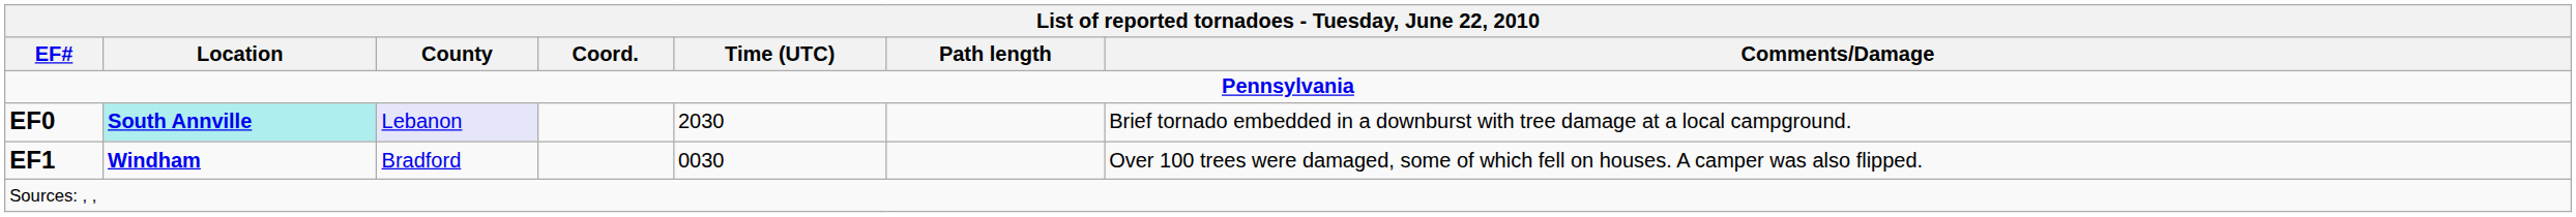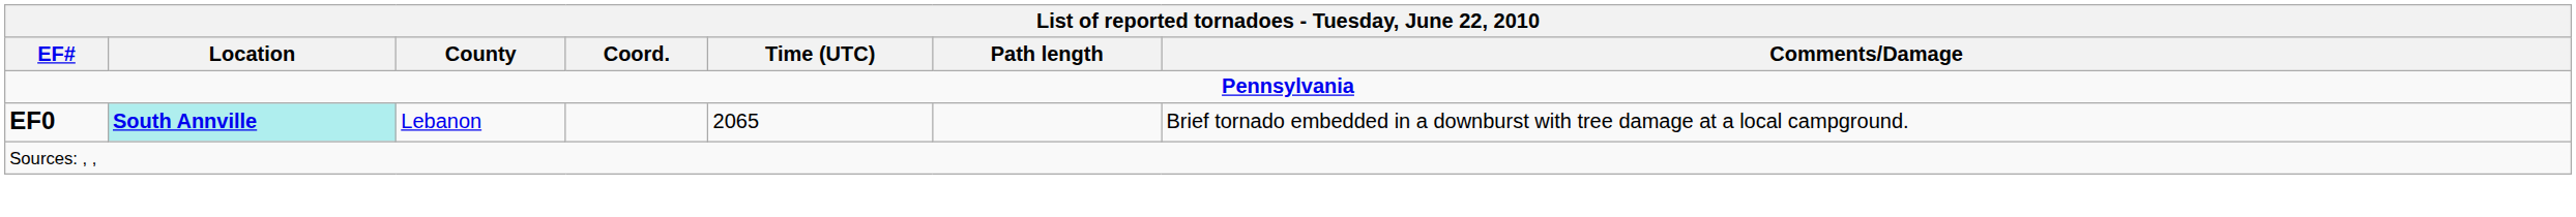EF0 | County: lavender background -> no background
EF0 | Time (UTC): 2030 -> 2065
- row: EF1 | Windham | Bradford | 0030 | Over 100 trees were damaged, some of which fell on houses. A camper was also flipped.
